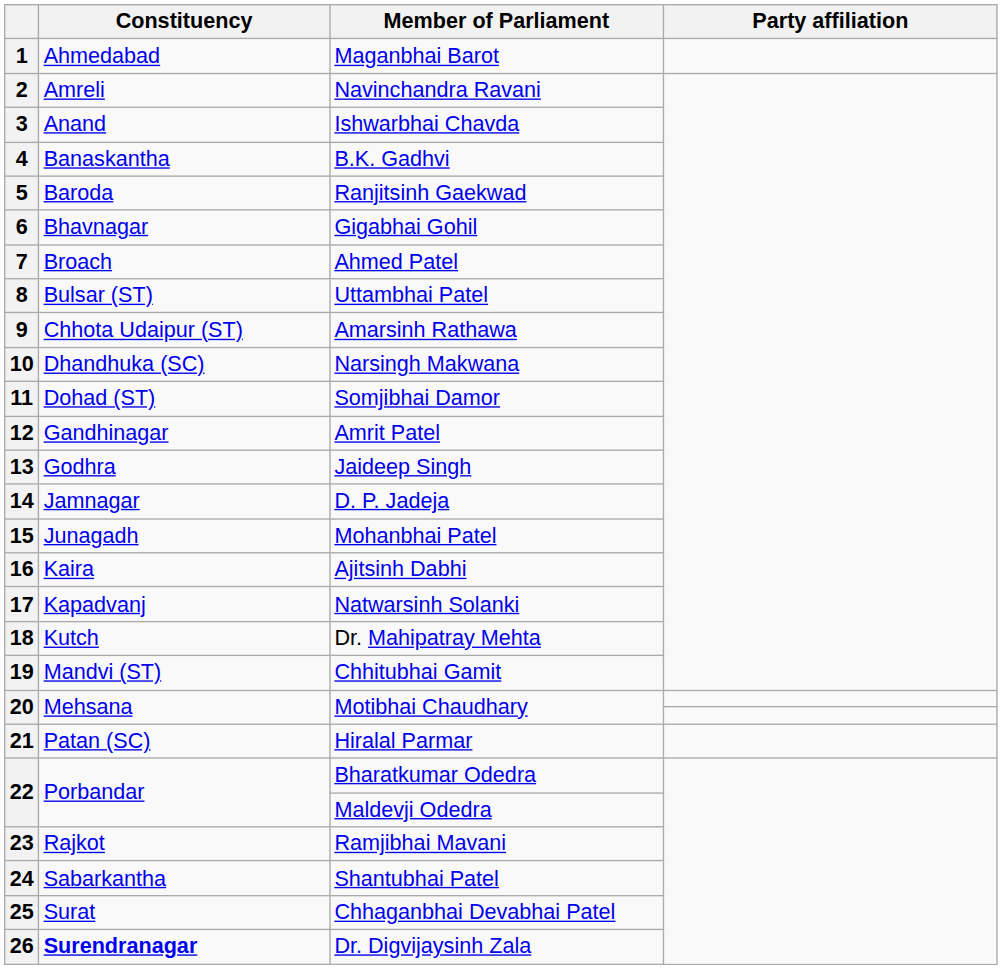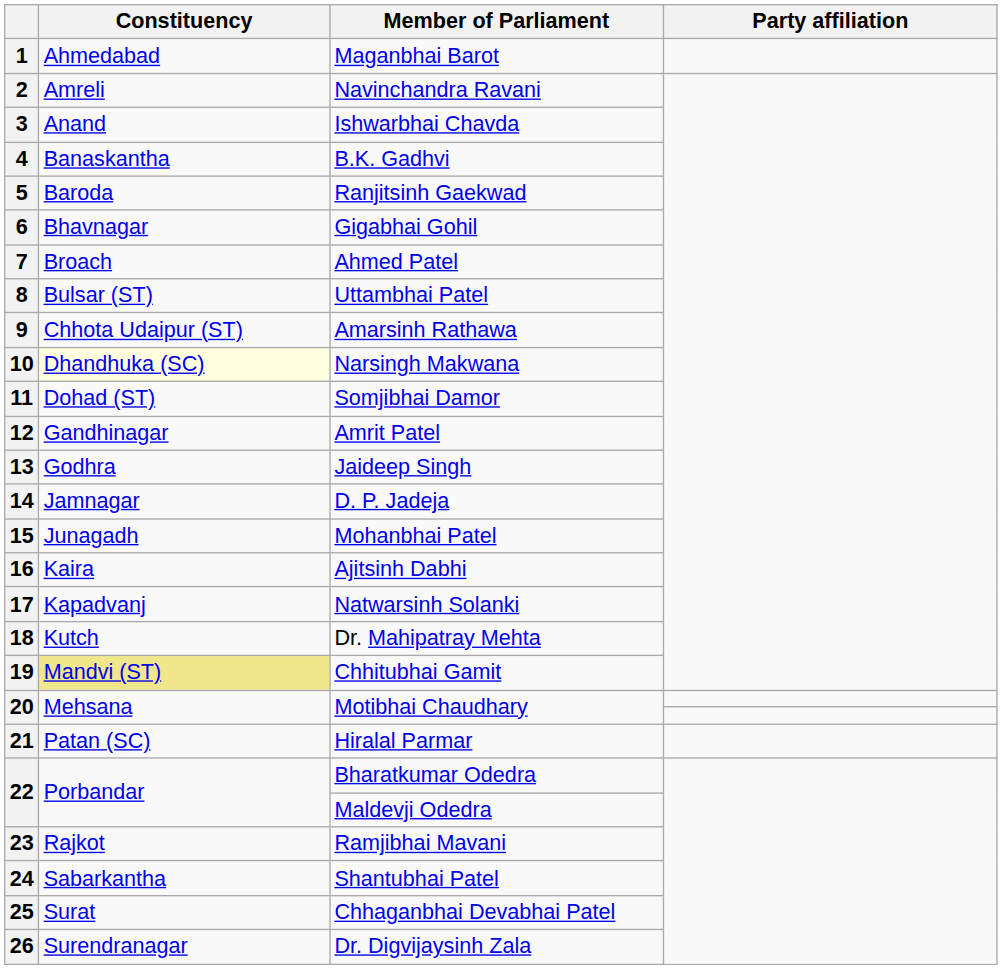10 | Constituency: no background -> lightyellow background
19 | Constituency: no background -> khaki background
26 | Constituency: bold -> normal
